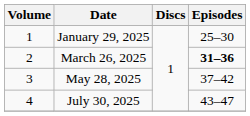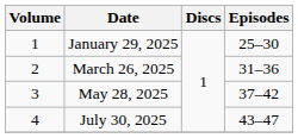March 26, 2025 | Episodes: bold -> normal
